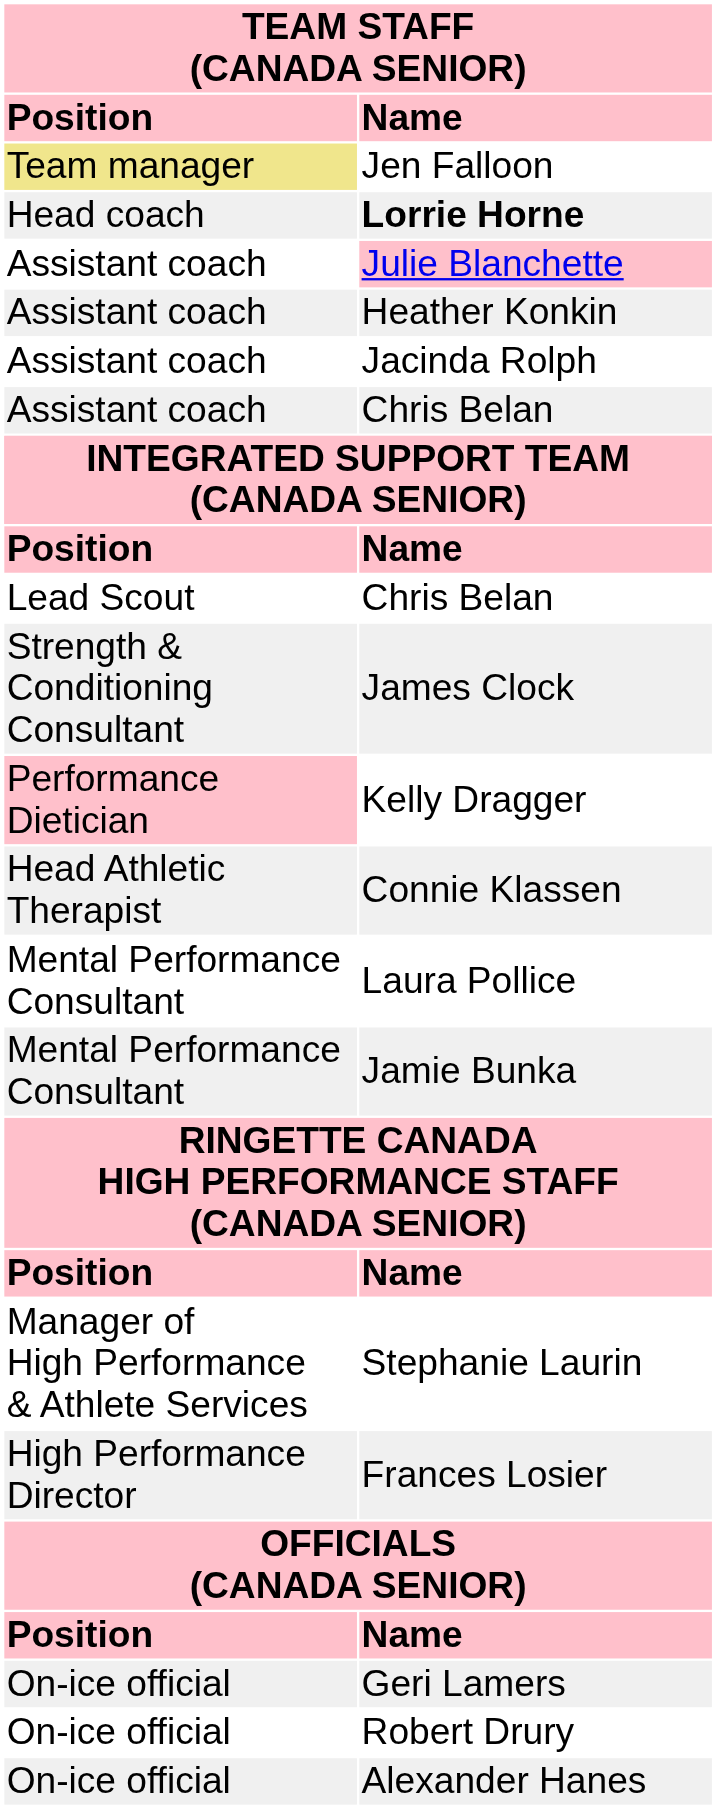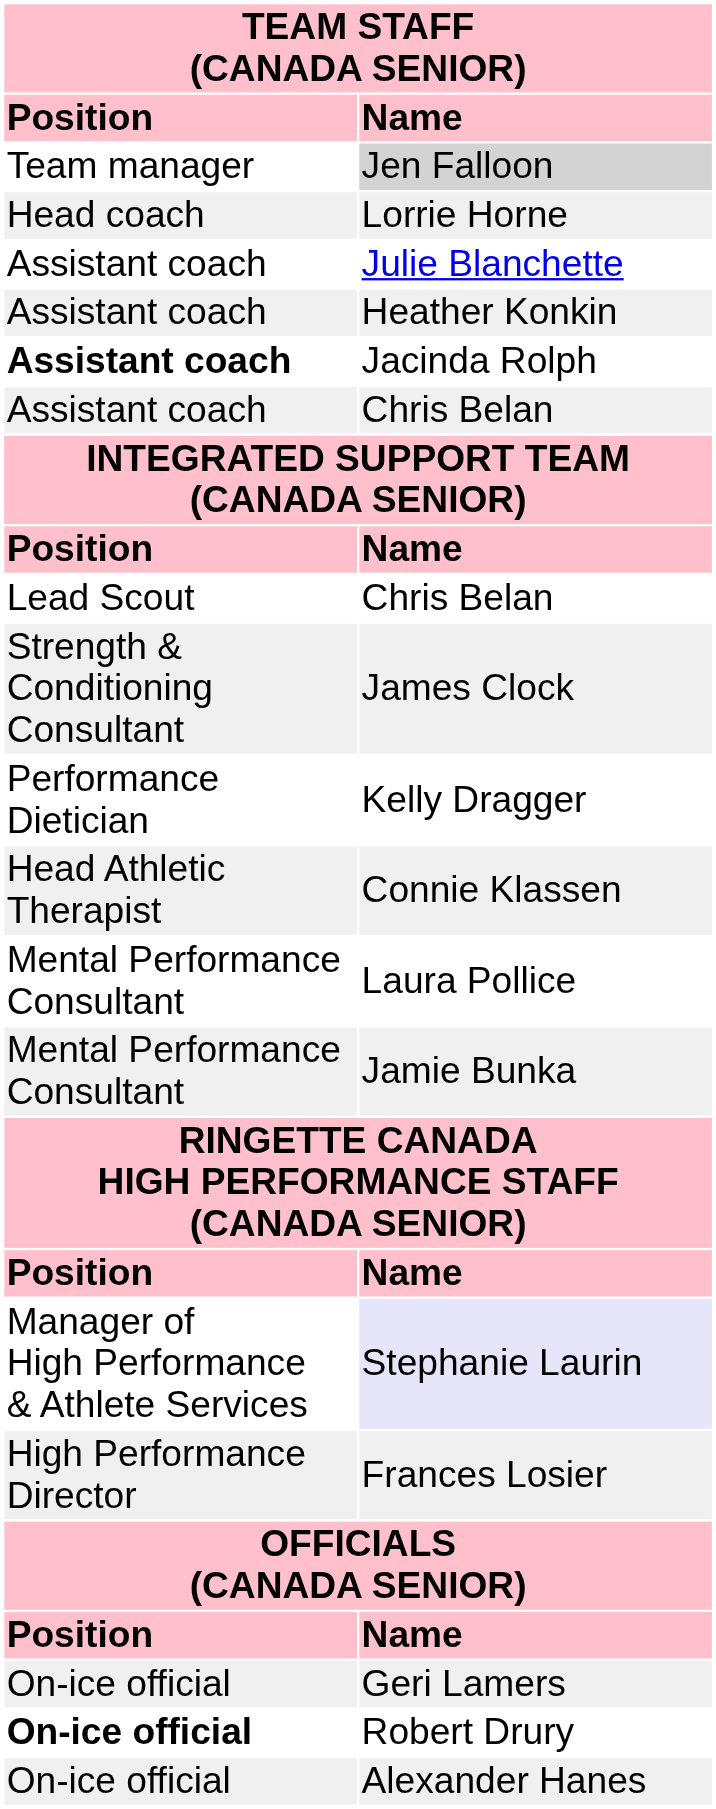row 3 | Position: khaki background -> no background
row 3 | Name: no background -> lightgrey background
row 4 | Name: bold -> normal
row 5 | Name: pink background -> no background
row 7 | Position: normal -> bold
row 13 | Position: pink background -> no background
row 19 | Name: no background -> lavender background
row 24 | Position: normal -> bold
